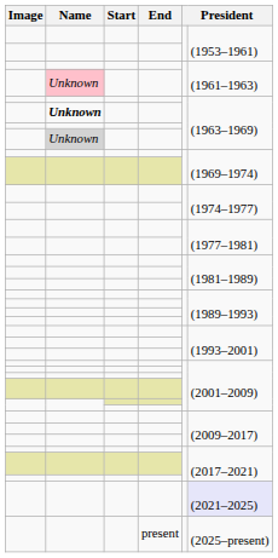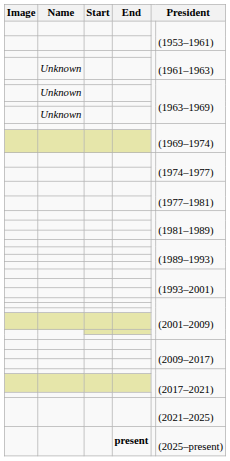row 5 | Name: pink background -> no background
row 7 | Name: bold -> normal
row 9 | Name: lightgrey background -> no background
row 38 | column 6: lavender background -> no background
row 39 | End: normal -> bold
